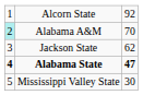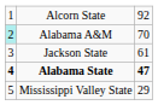Jackson State | column 3: 62 -> 61
Mississippi Valley State | column 3: 30 -> 29
